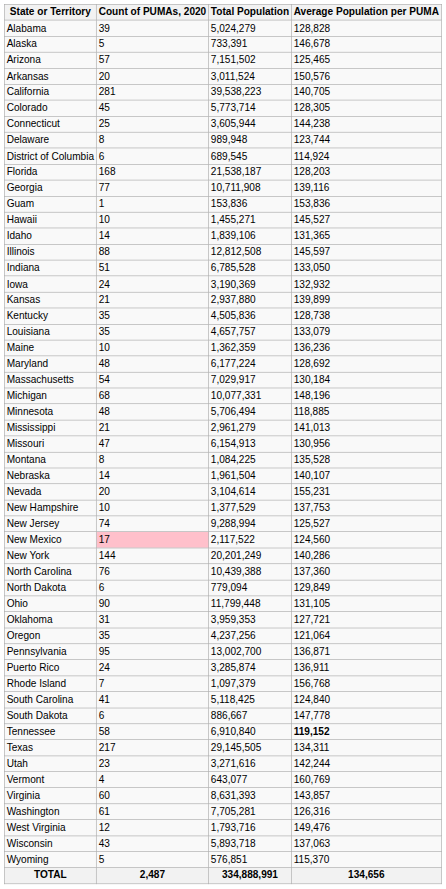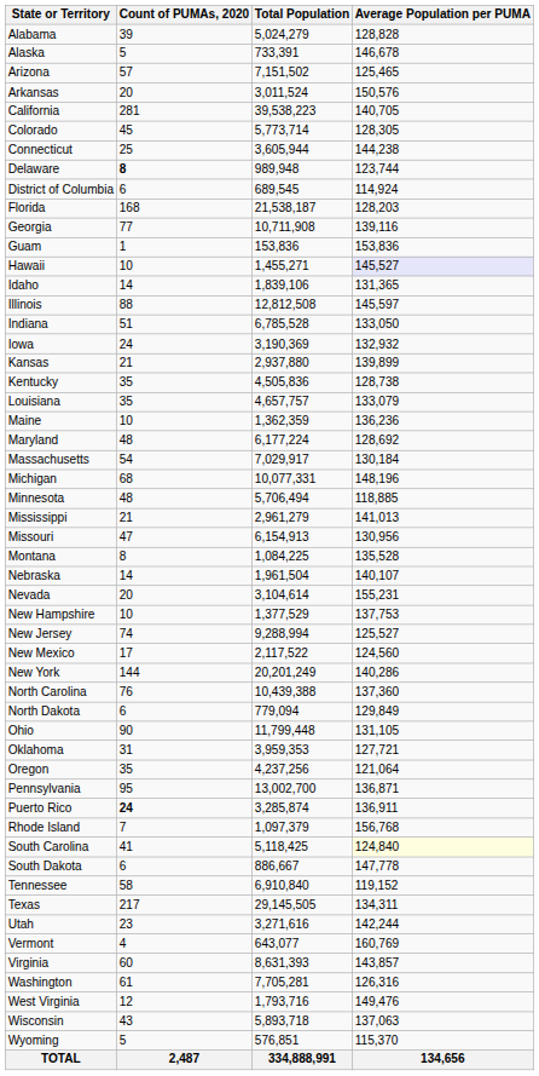Delaware | Count of PUMAs, 2020: normal -> bold
Hawaii | Average Population per PUMA: no background -> lavender background
New Mexico | Count of PUMAs, 2020: pink background -> no background
Puerto Rico | Count of PUMAs, 2020: normal -> bold
South Carolina | Average Population per PUMA: no background -> lightyellow background
Tennessee | Average Population per PUMA: bold -> normal
